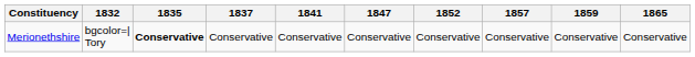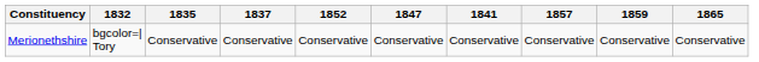columns swapped: 1841 <-> 1852
Merionethshire | 1835: bold -> normal
